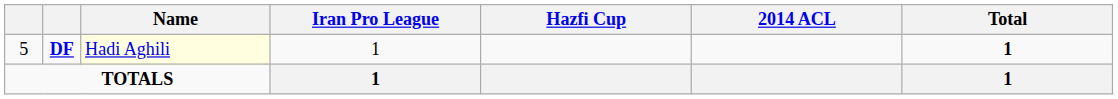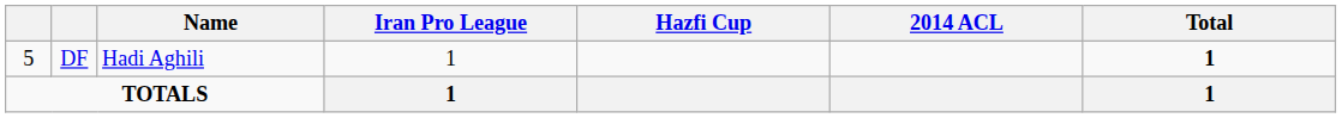5 | column 2: bold -> normal
5 | Name: lightyellow background -> no background
